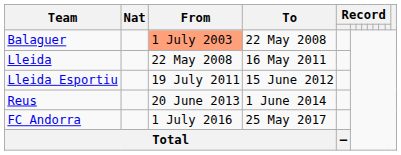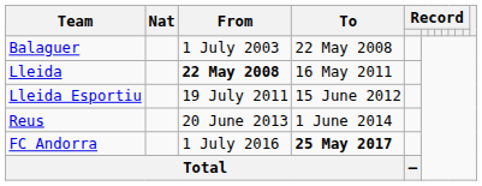Balaguer | From: lightsalmon background -> no background
Lleida | From: normal -> bold
FC Andorra | To: normal -> bold
